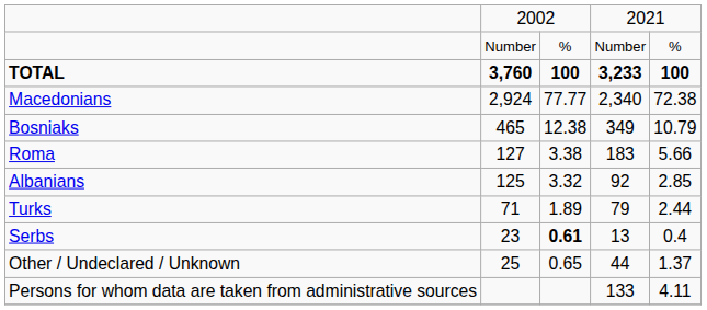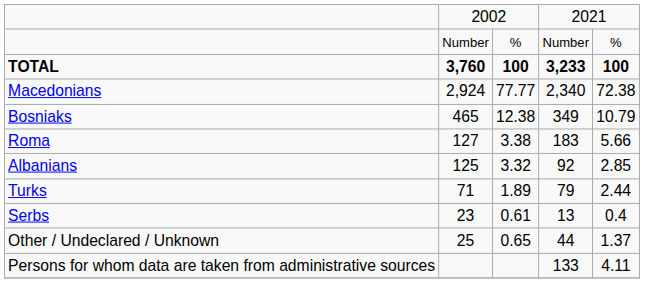Serbs | column 3: bold -> normal
